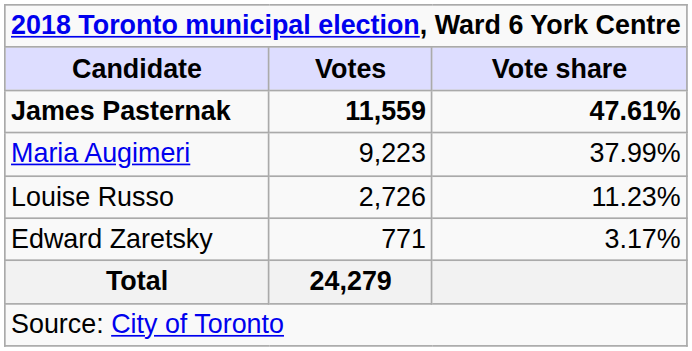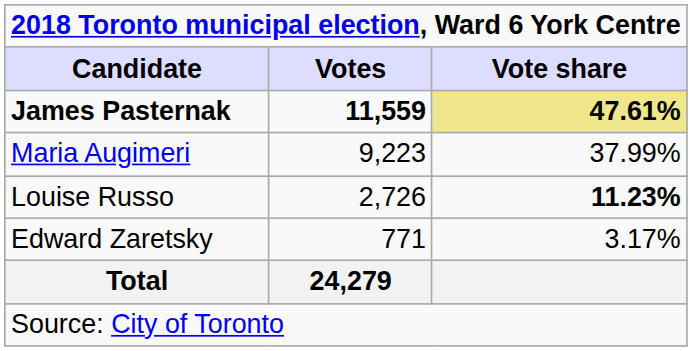James Pasternak | Vote share: no background -> khaki background
Louise Russo | Vote share: normal -> bold
